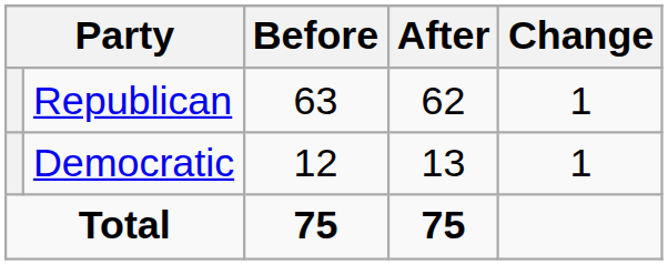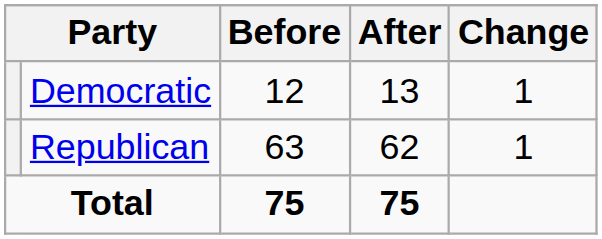rows swapped: Republican <-> Democratic
